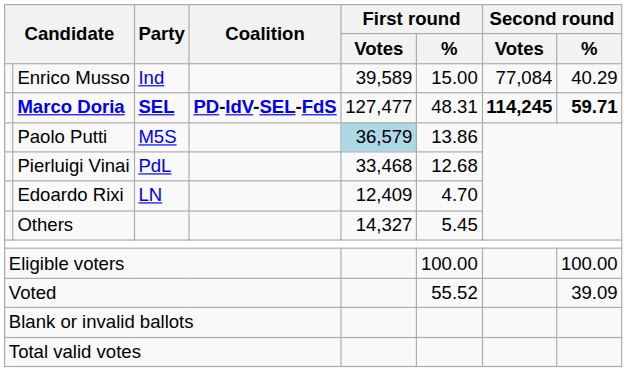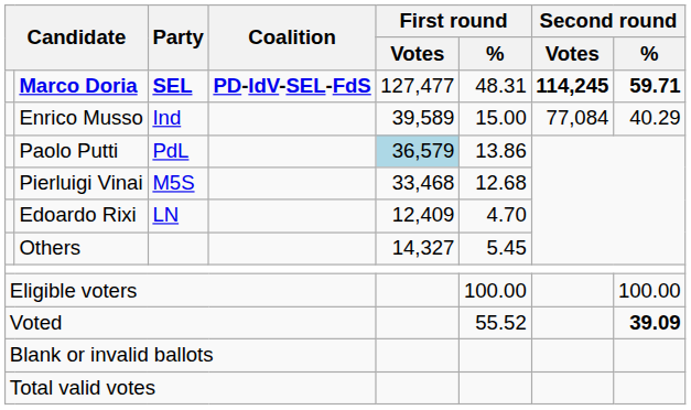rows swapped: Marco Doria <-> Enrico Musso
Paolo Putti | Party: M5S -> PdL
Pierluigi Vinai | Party: PdL -> M5S
Voted | Second round / %: normal -> bold
